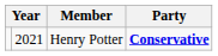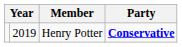Henry Potter | column 2: 2021 -> 2019
